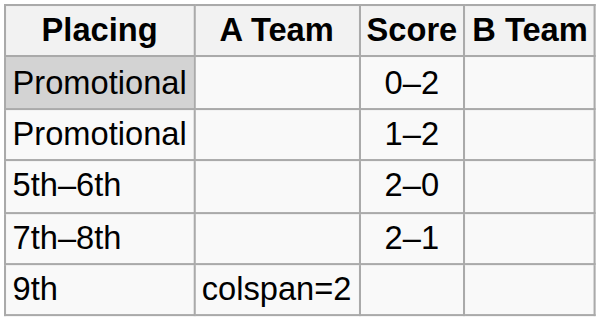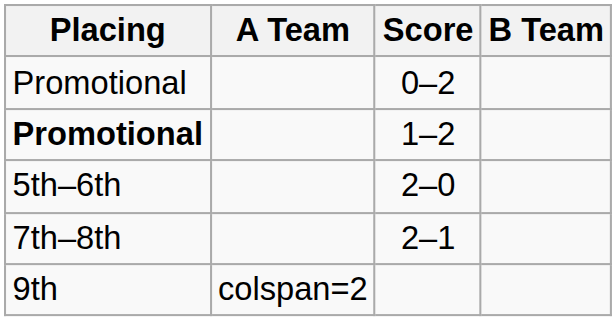0–2 | Placing: lightgrey background -> no background
1–2 | Placing: normal -> bold
